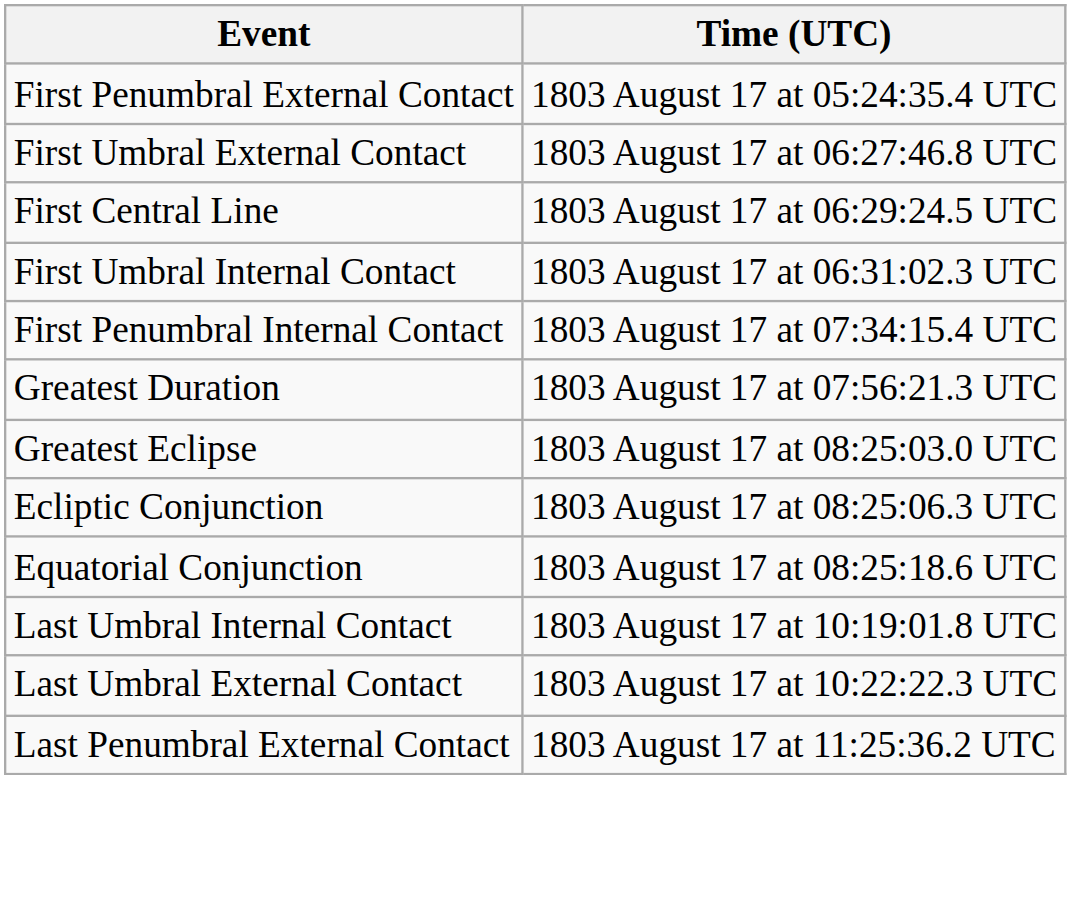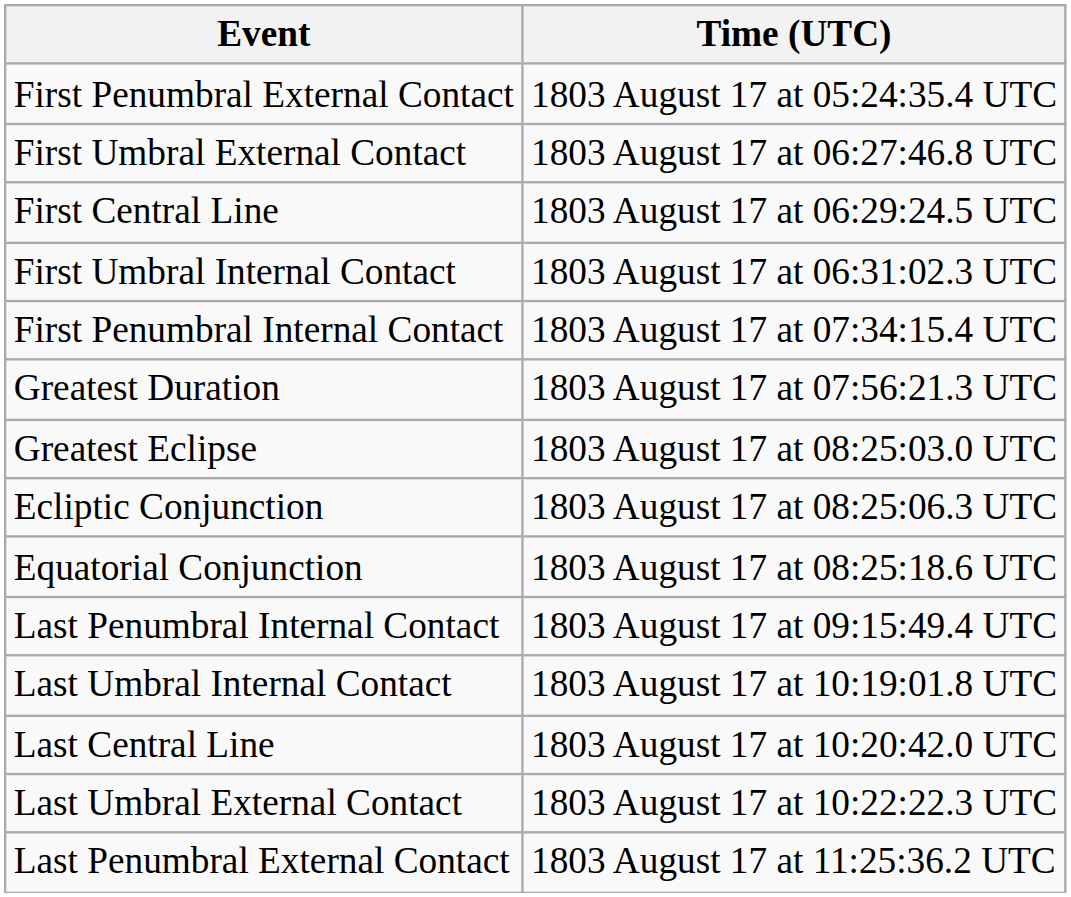+ row: Last Penumbral Internal Contact | 1803 August 17 at 09:15:49.4 UTC
+ row: Last Central Line | 1803 August 17 at 10:20:42.0 UTC
